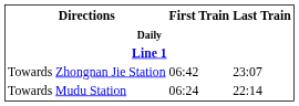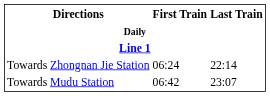Towards Zhongnan Jie Station | First Train / Daily: 06:42 -> 06:24
Towards Zhongnan Jie Station | Last Train / Daily: 23:07 -> 22:14
Towards Mudu Station | First Train / Daily: 06:24 -> 06:42
Towards Mudu Station | Last Train / Daily: 22:14 -> 23:07
